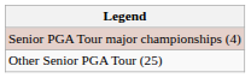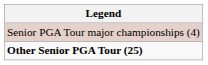row 3 | column 1: normal -> bold
